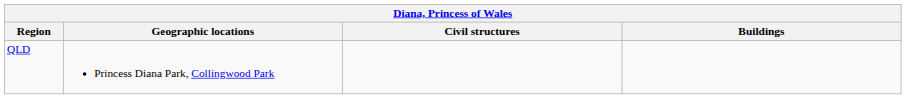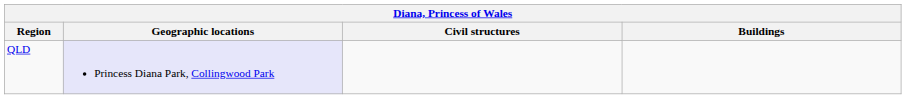QLD | Geographic locations: no background -> lavender background
